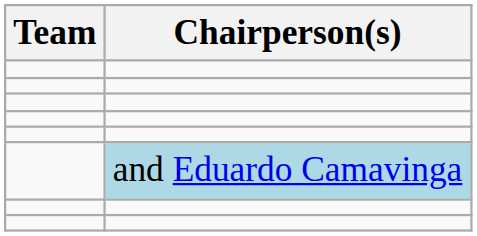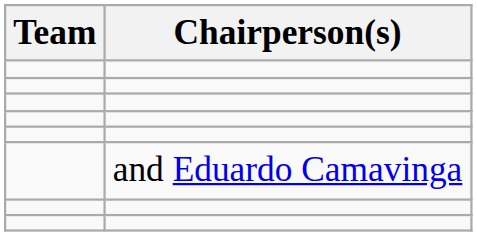row 7 | Chairperson(s): lightblue background -> no background
